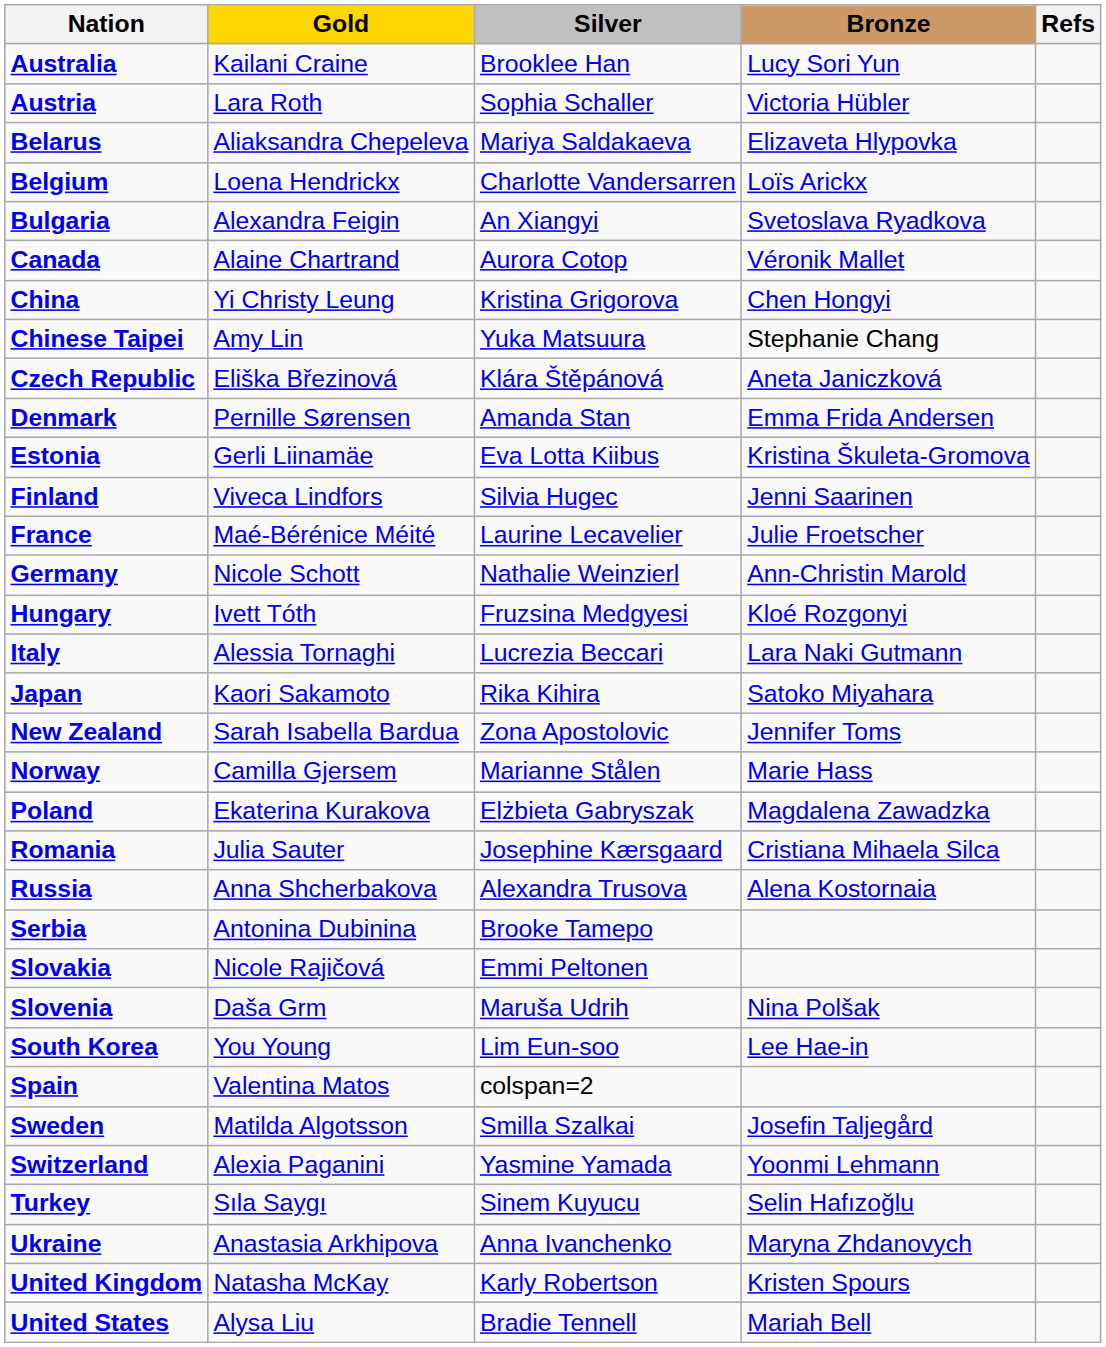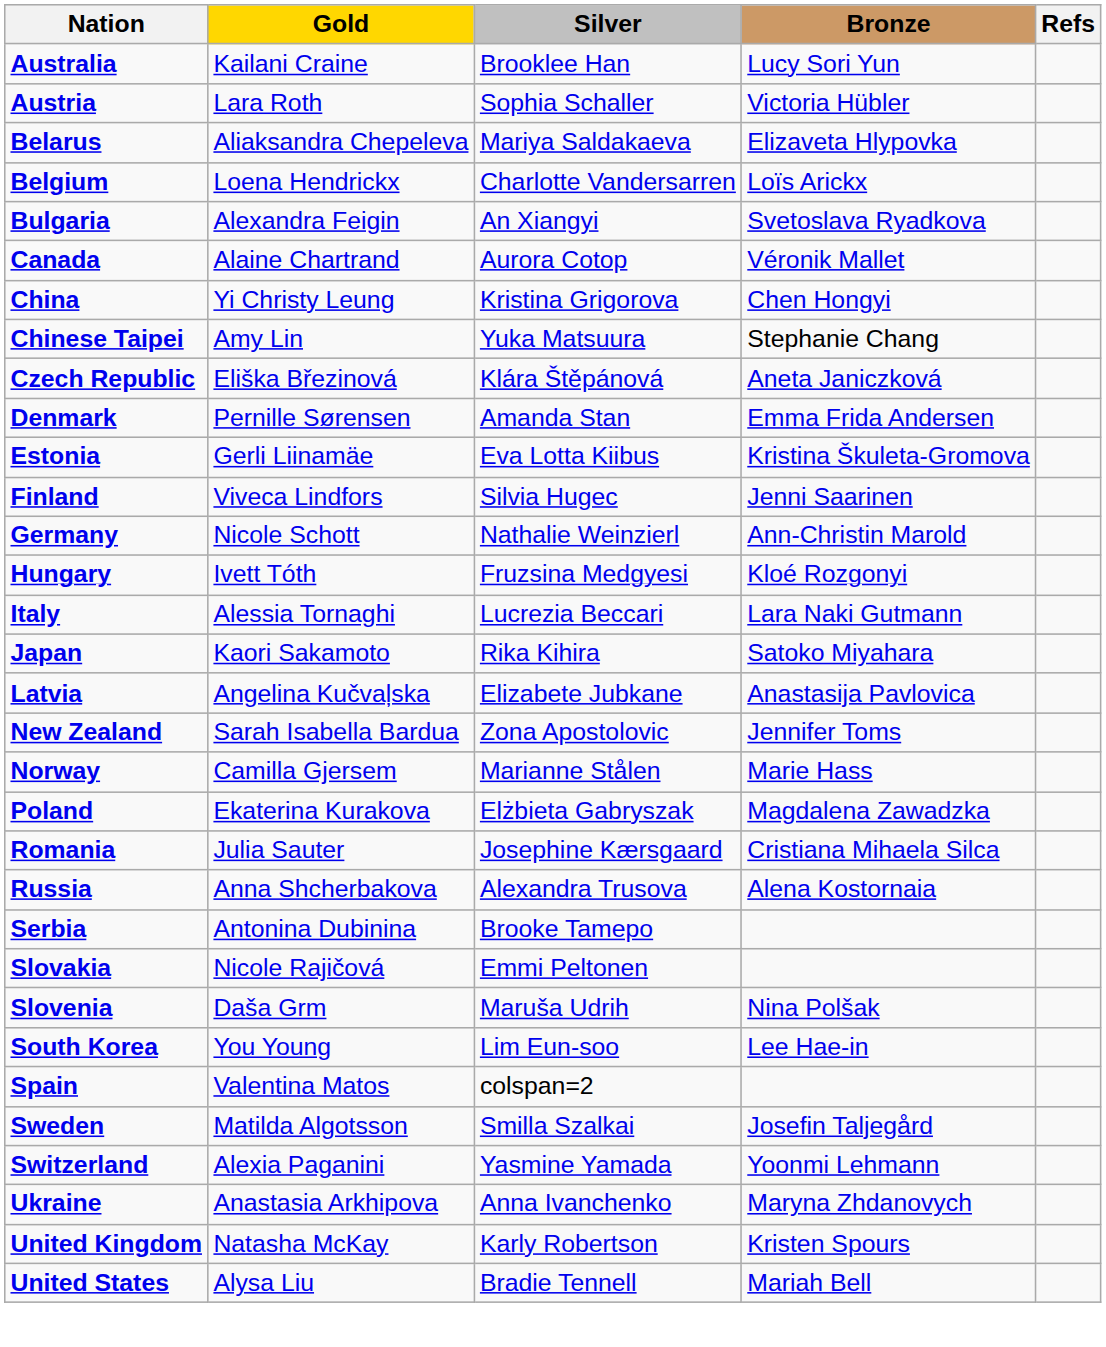- row: France | Maé-Bérénice Méité | Laurine Lecavelier | Julie Froetscher
+ row: Latvia | Angelina Kučvaļska | Elizabete Jubkane | Anastasija Pavlovica
- row: Turkey | Sıla Saygı | Sinem Kuyucu | Selin Hafızoğlu
